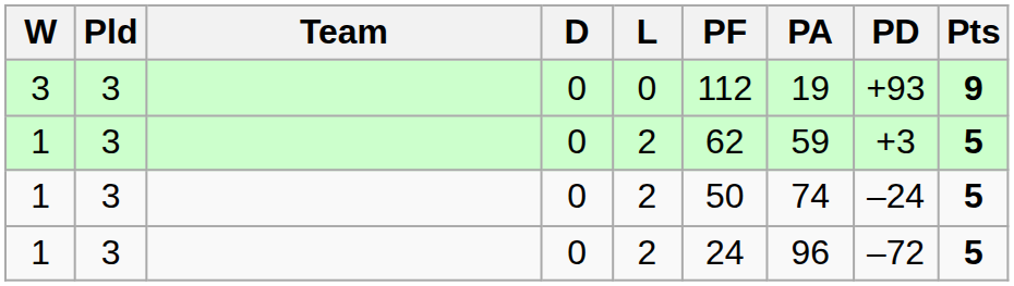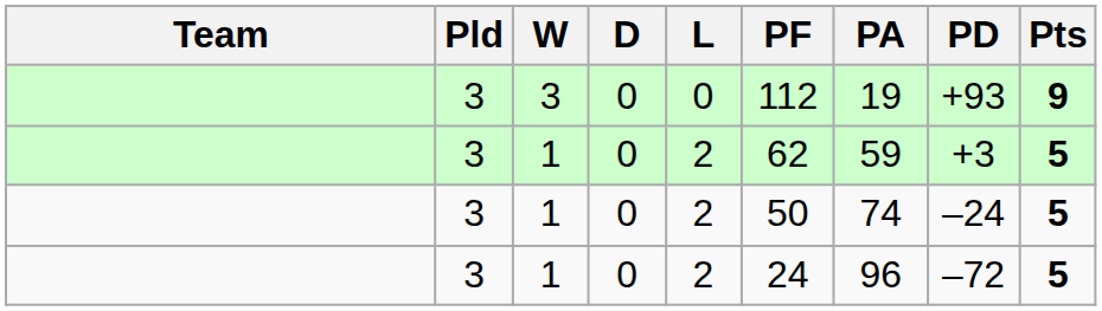columns swapped: Team <-> W
